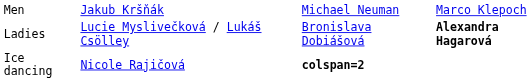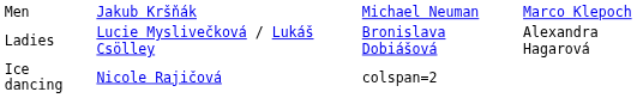Ladies | column 4: bold -> normal
Ice dancing | column 3: bold -> normal
